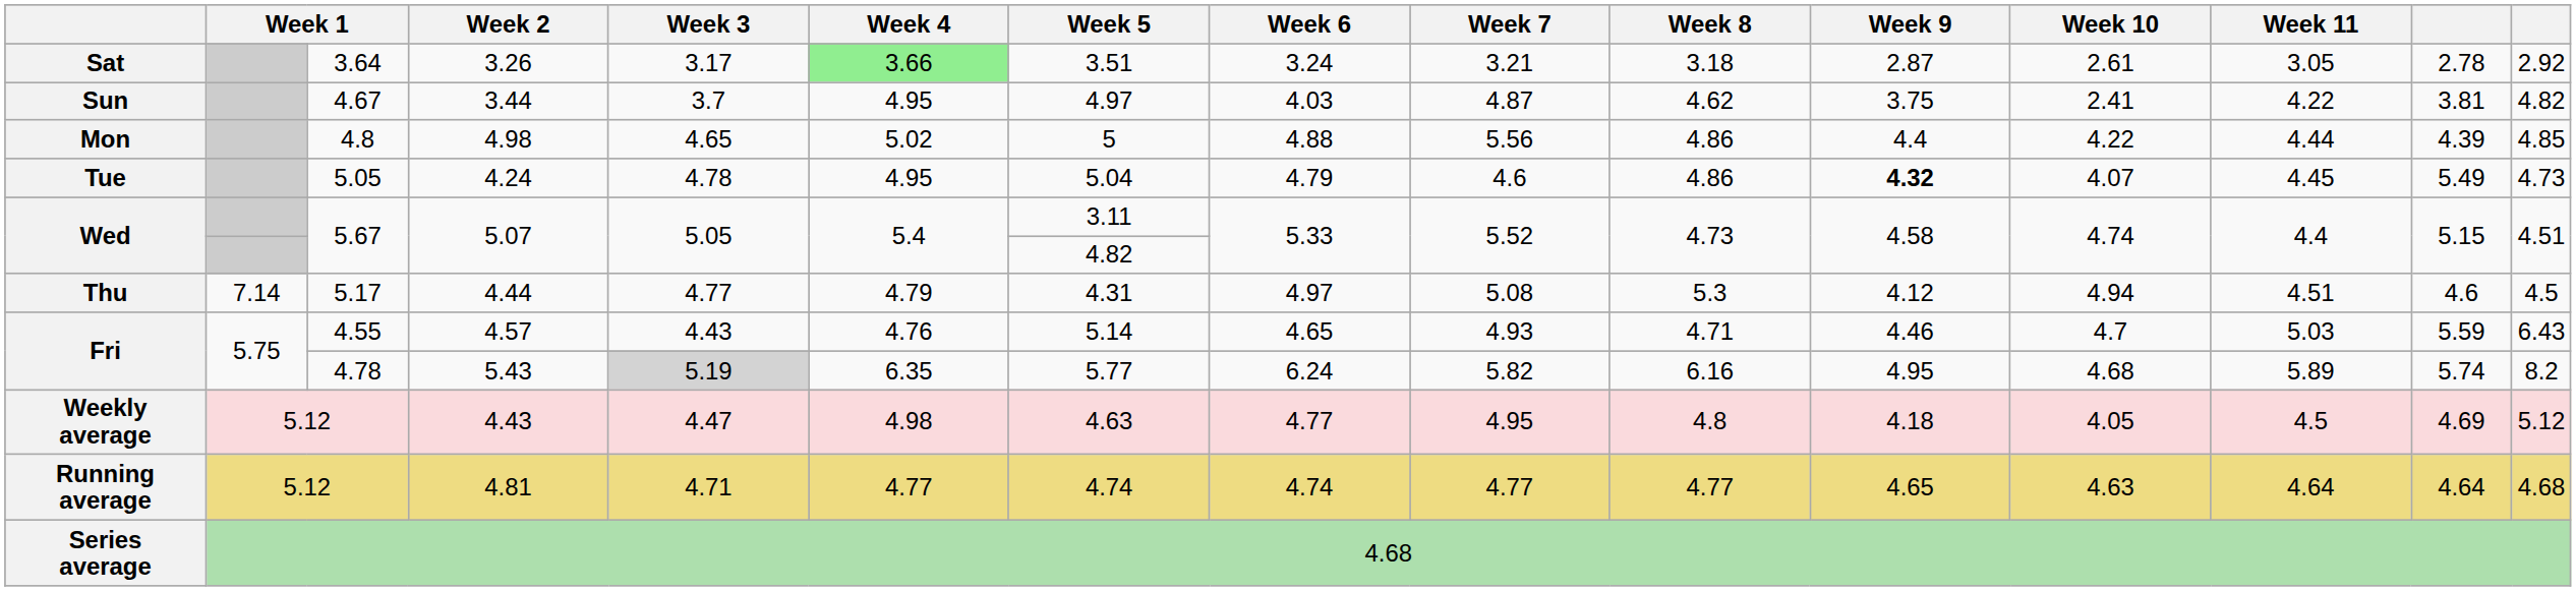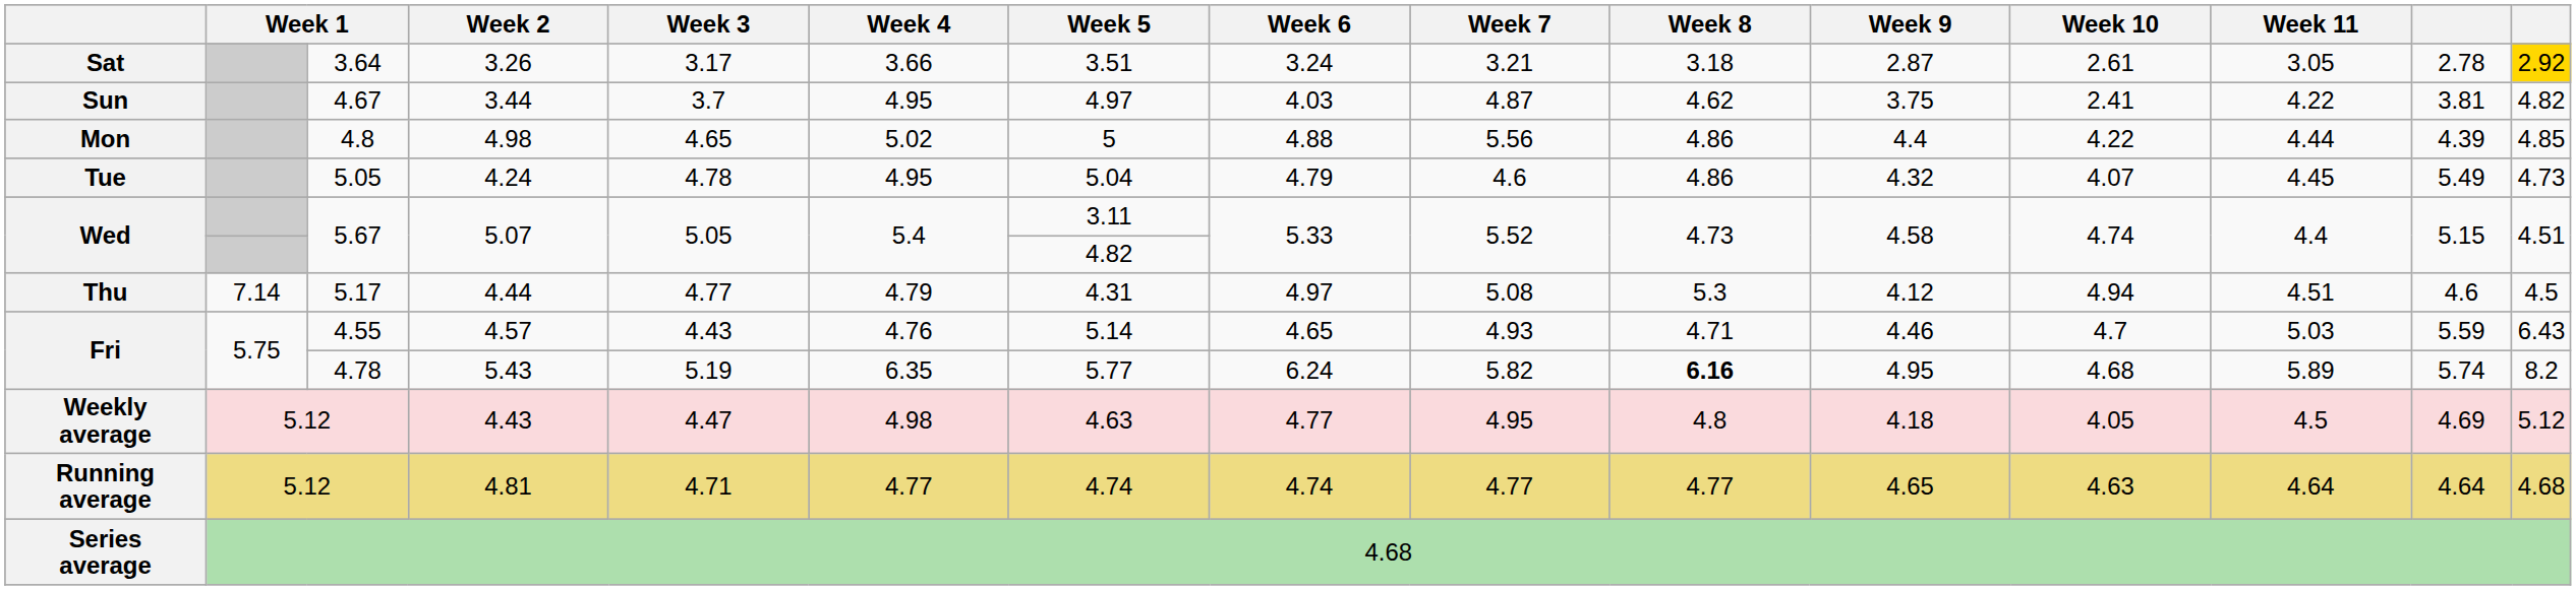3.26 | Week 4: lightgreen background -> no background
3.26 | column 15: no background -> gold background
4.24 | Week 9: bold -> normal
5.43 | Week 3: lightgrey background -> no background
5.43 | Week 8: normal -> bold
